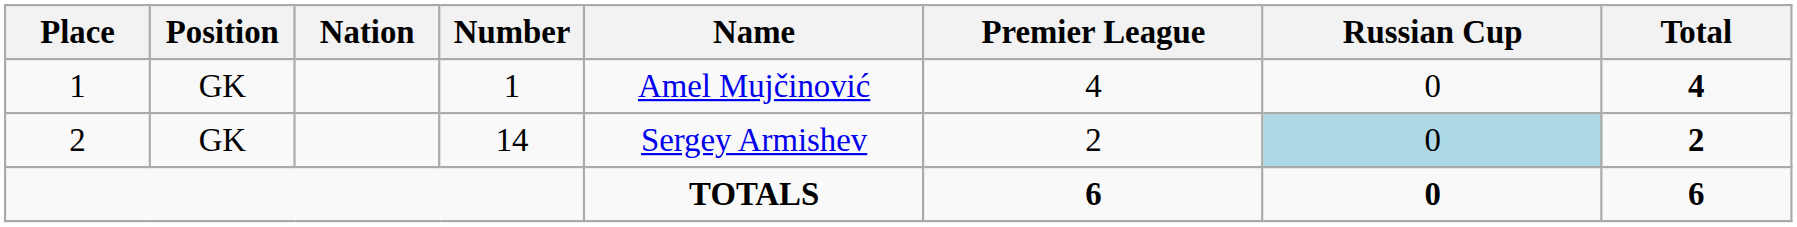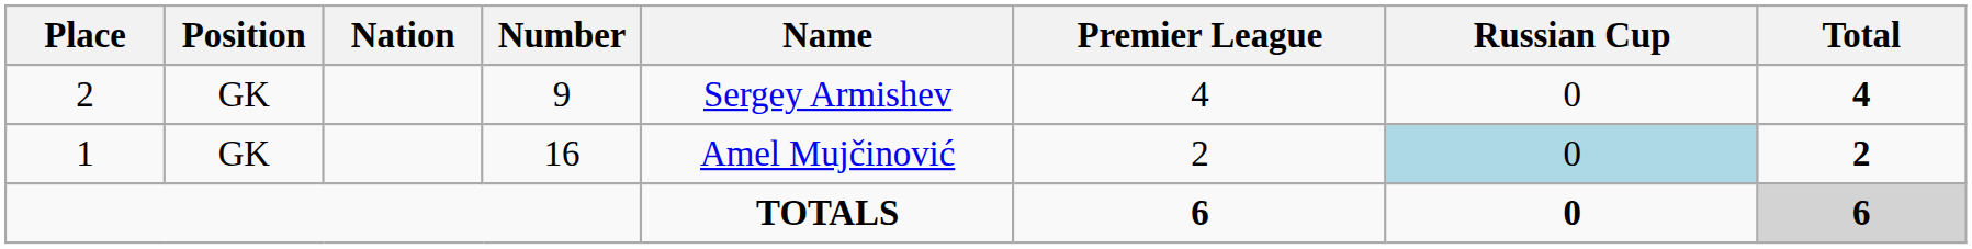row 2 | Place: 1 -> 2
row 2 | Number: 1 -> 9
row 2 | Name: Amel Mujčinović -> Sergey Armishev
row 3 | Place: 2 -> 1
row 3 | Number: 14 -> 16
row 3 | Name: Sergey Armishev -> Amel Mujčinović
row 4 | Total: no background -> lightgrey background
